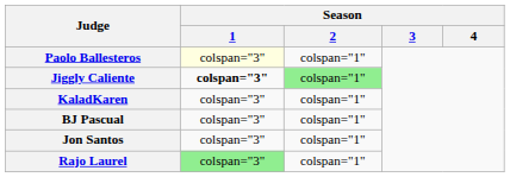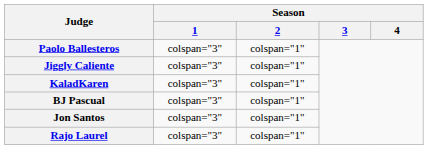Paolo Ballesteros | Season / 1: lightyellow background -> no background
Jiggly Caliente | Season / 1: bold -> normal
Jiggly Caliente | Season / 2: lightgreen background -> no background
Rajo Laurel | Season / 1: lightgreen background -> no background
